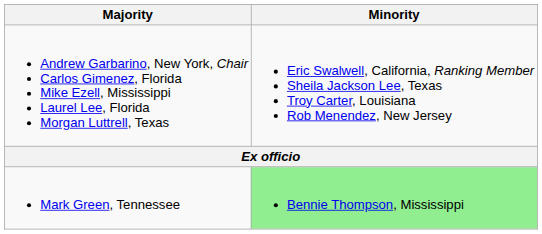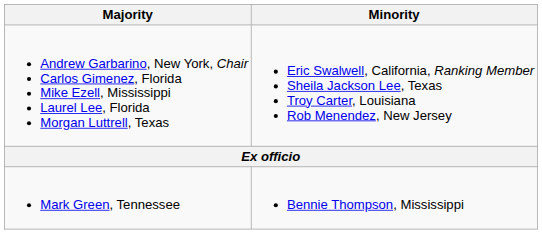Mark Green, Tennessee | Minority: lightgreen background -> no background
